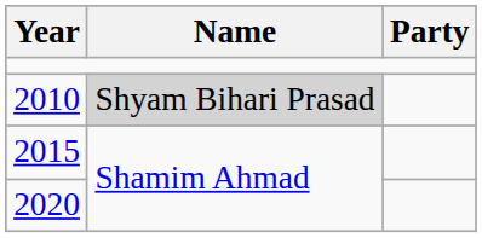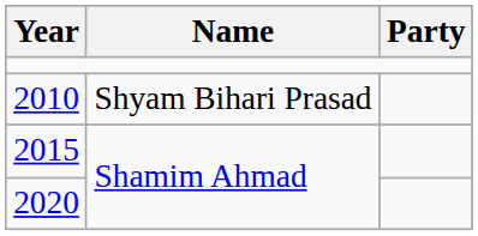2010 | Name: lightgrey background -> no background
